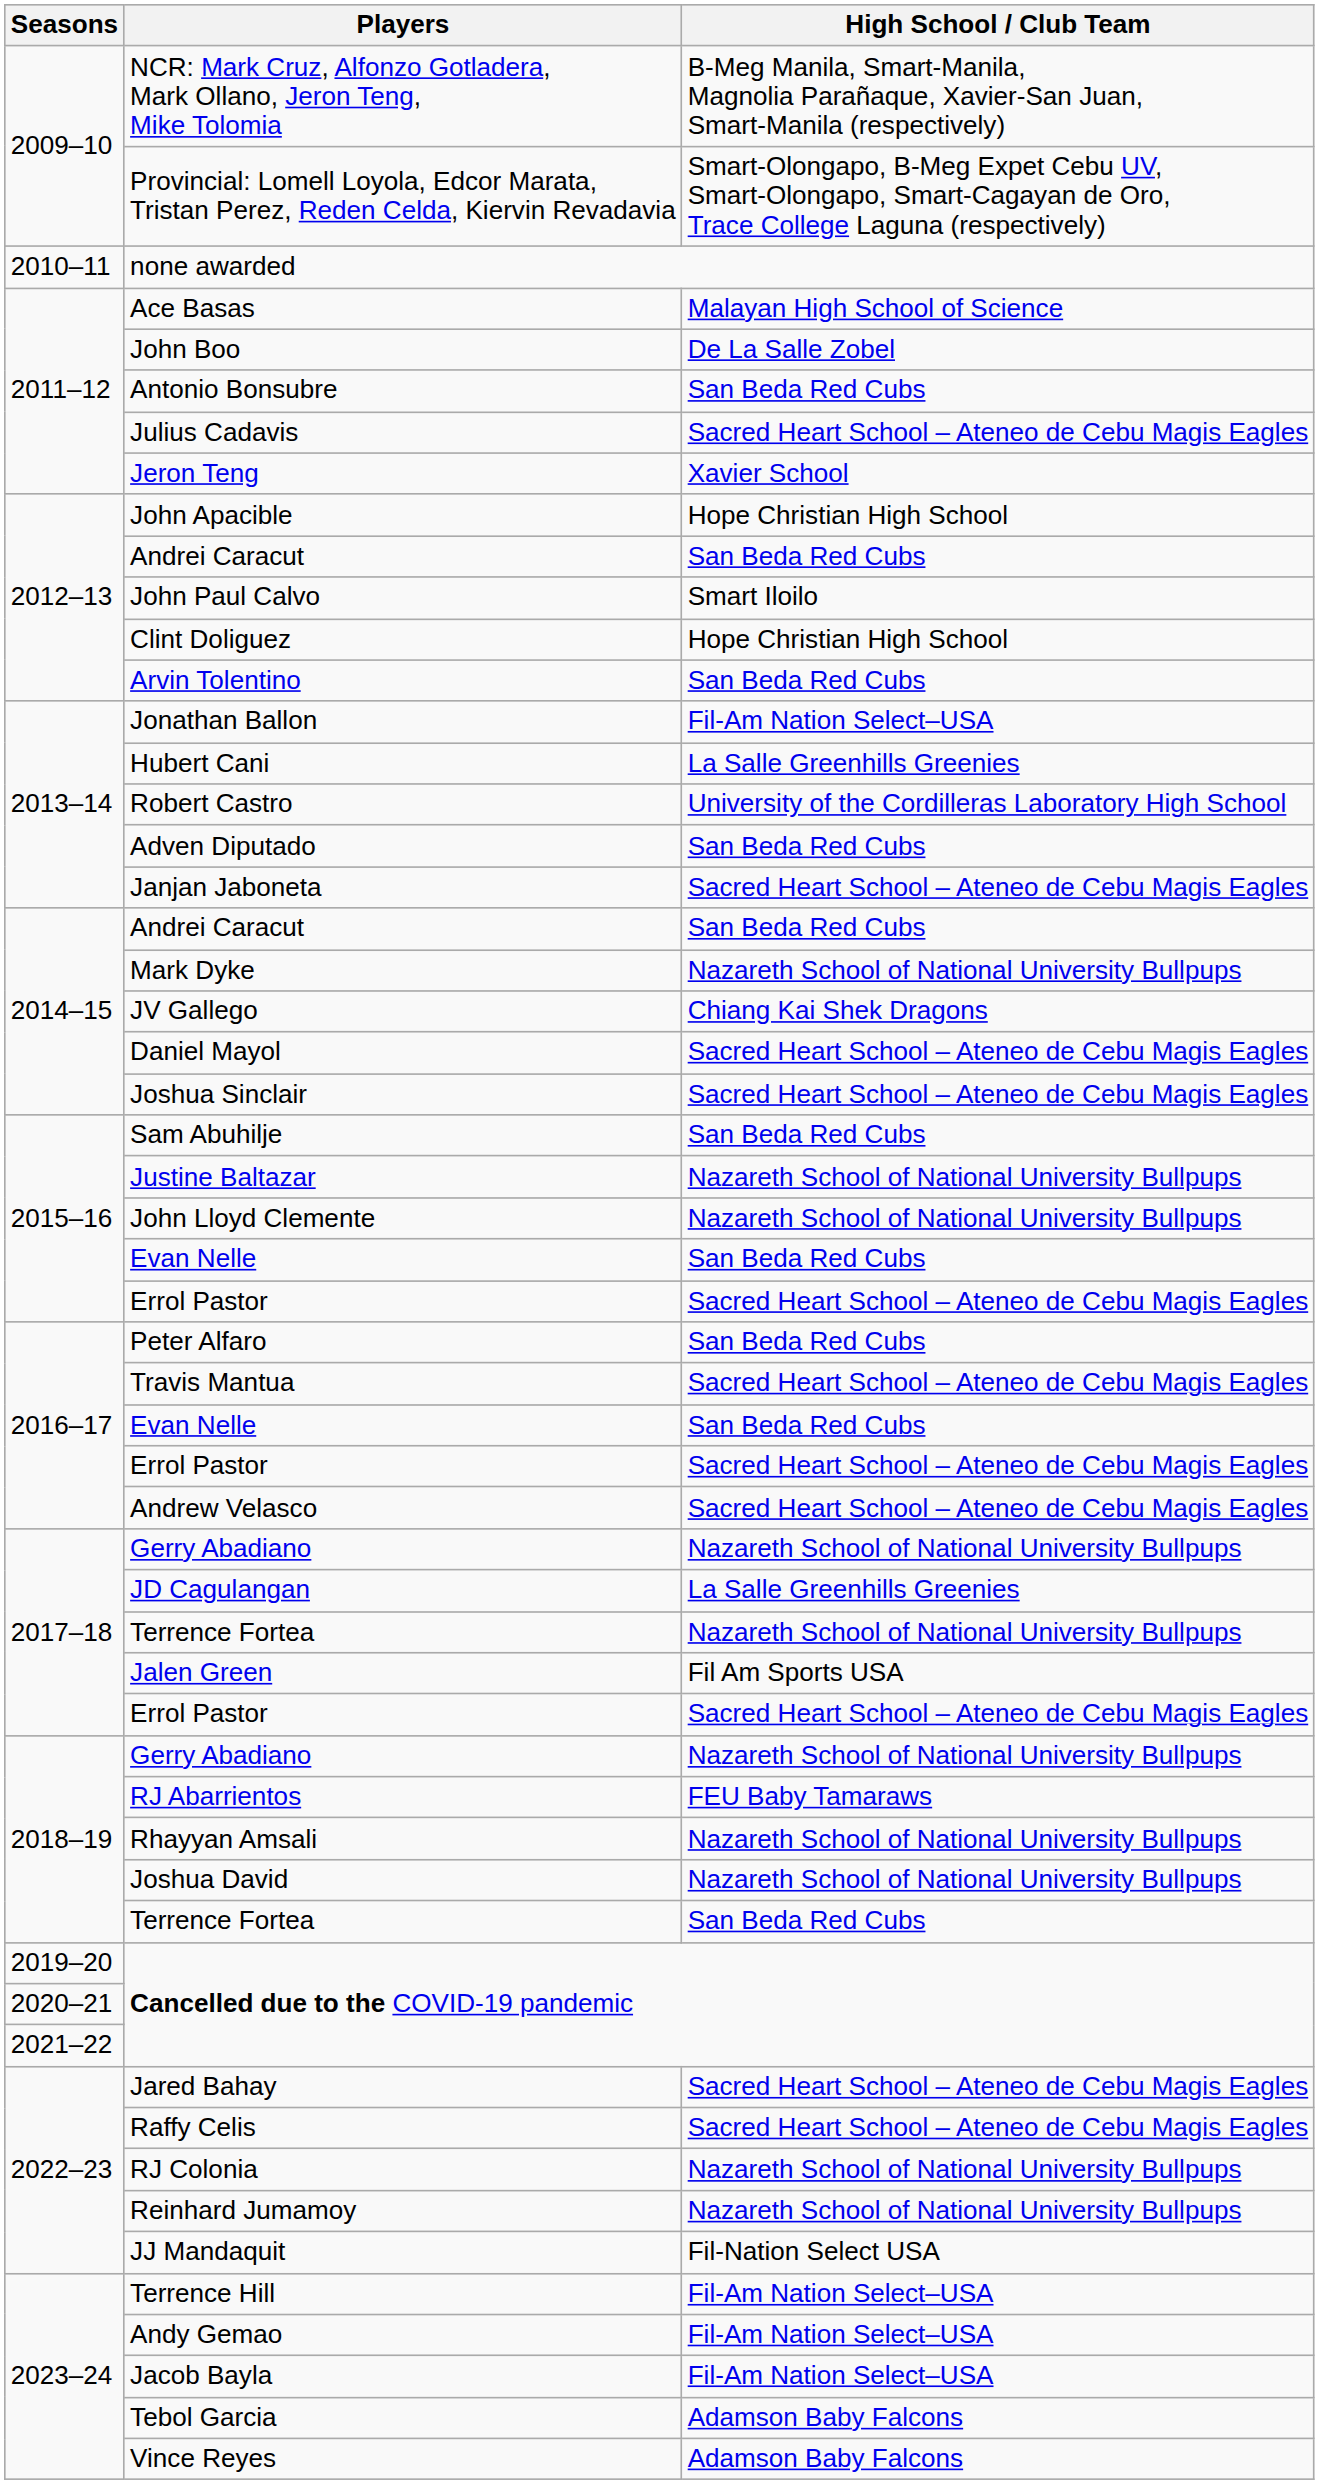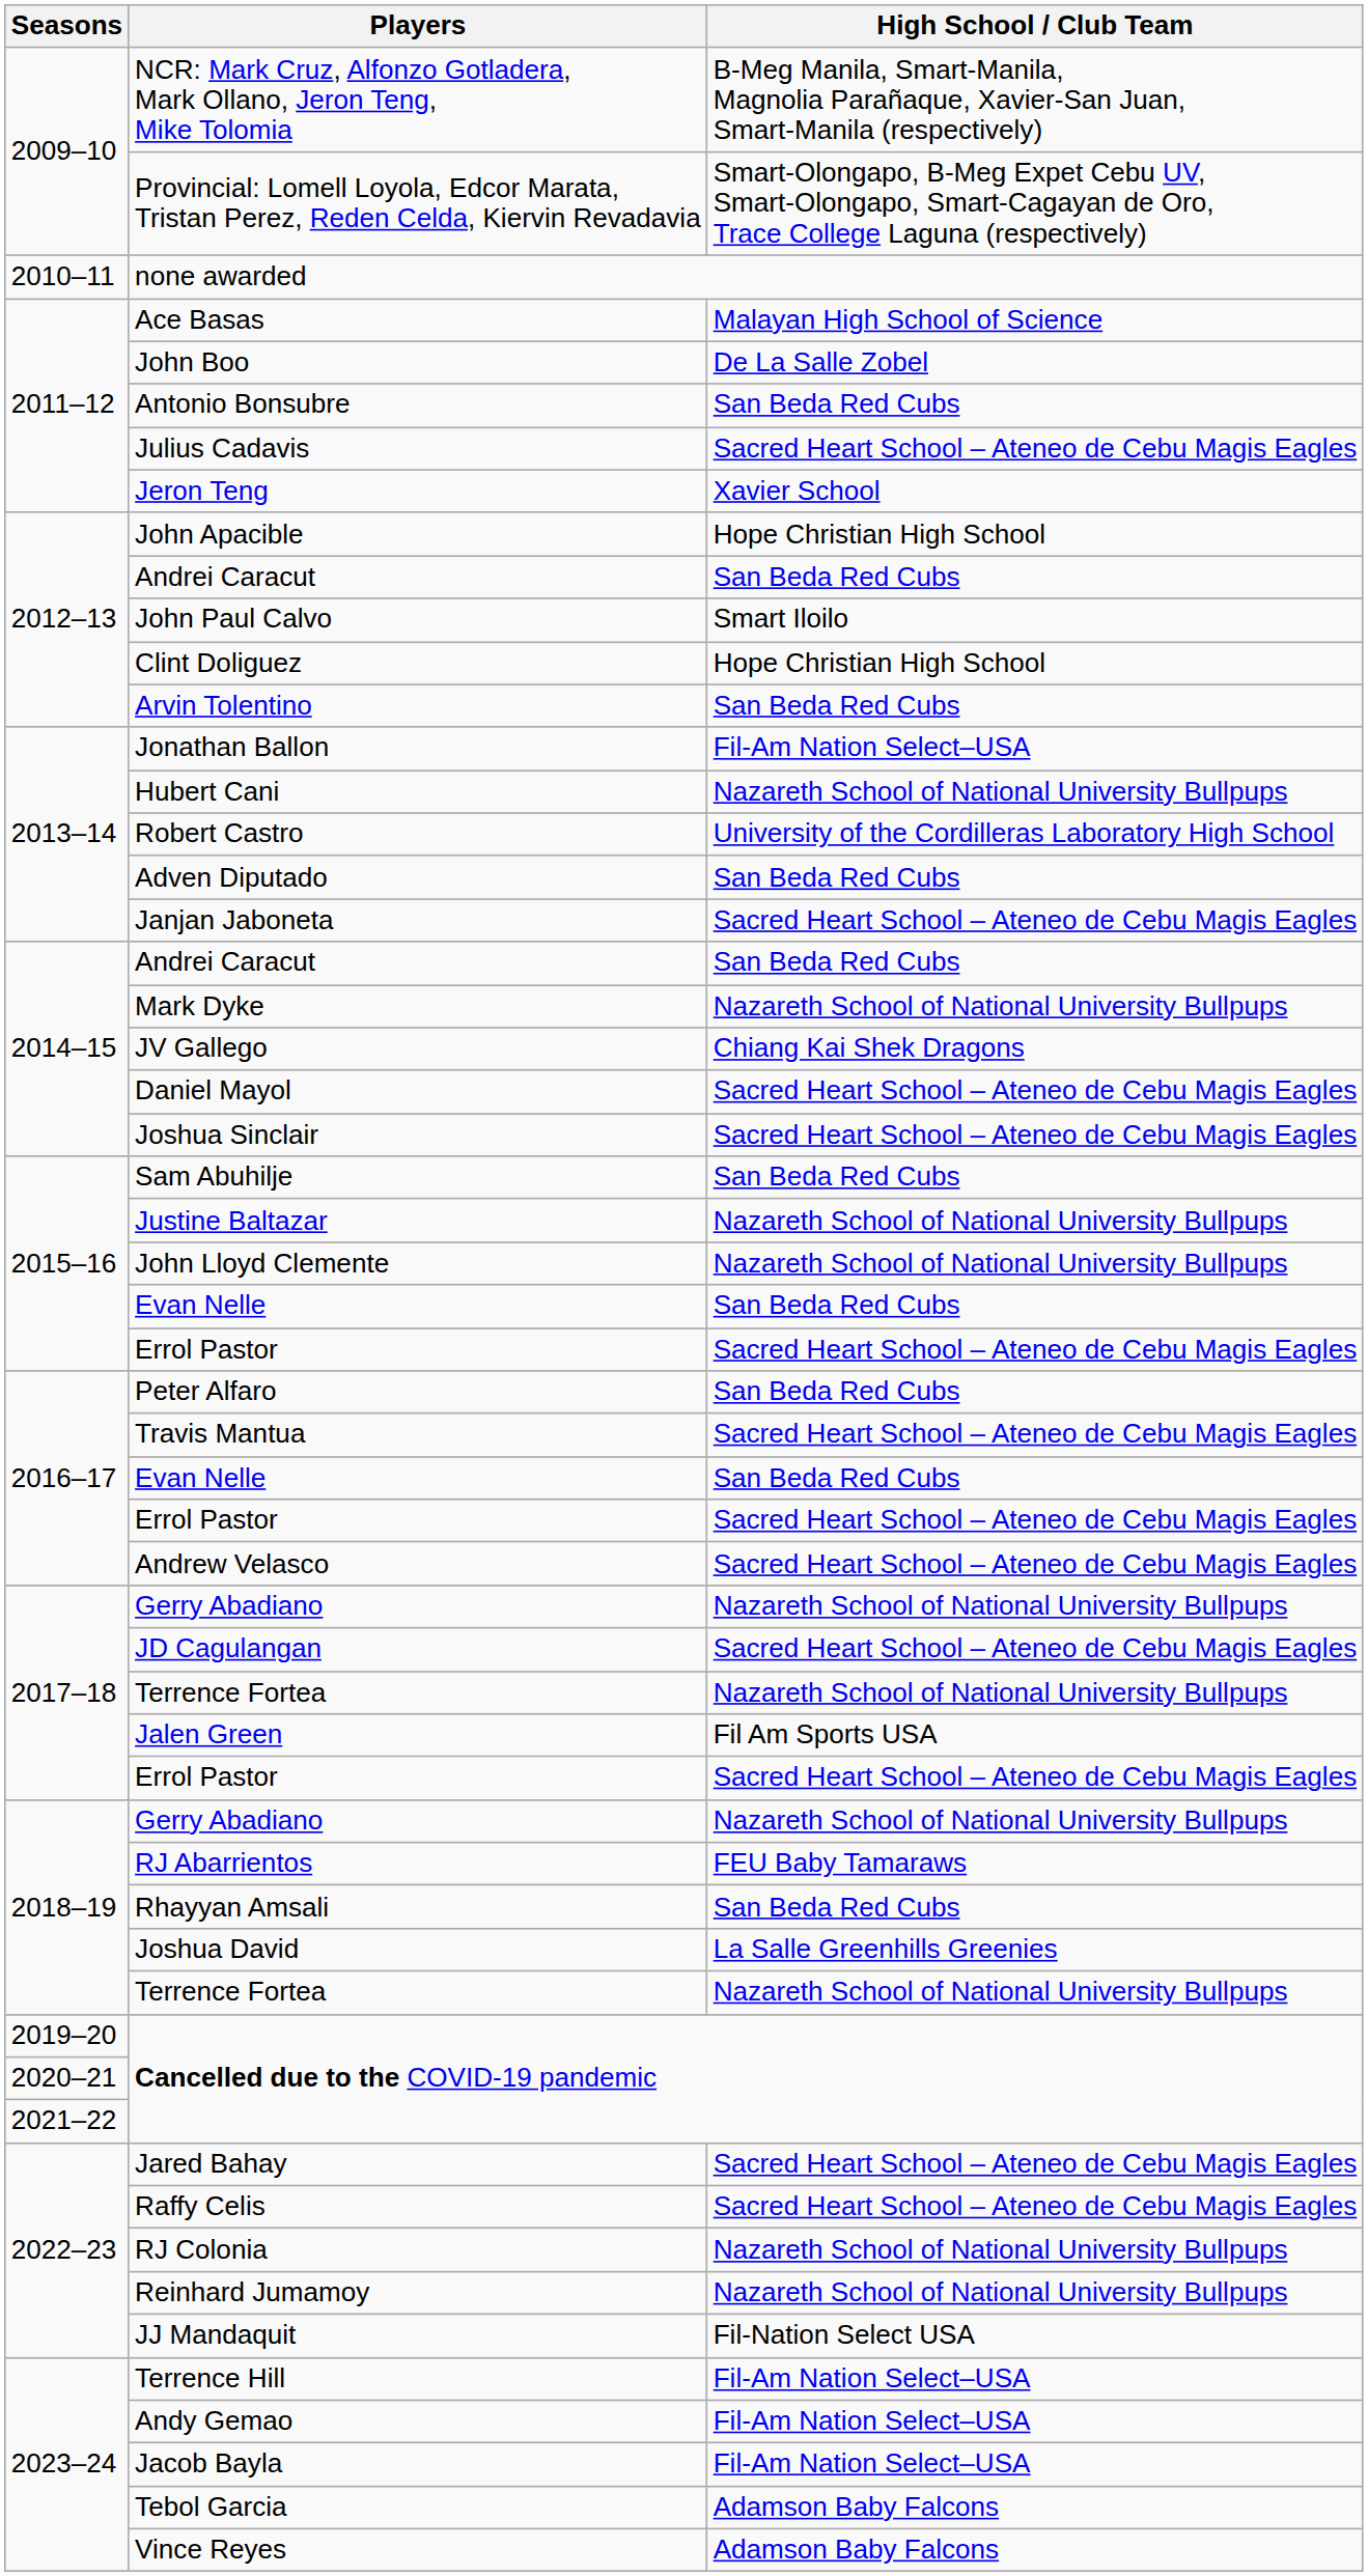Hubert Cani | High School / Club Team: La Salle Greenhills Greenies -> Nazareth School of National University Bullpups
JD Cagulangan | High School / Club Team: La Salle Greenhills Greenies -> Sacred Heart School – Ateneo de Cebu Magis Eagles
Rhayyan Amsali | High School / Club Team: Nazareth School of National University Bullpups -> San Beda Red Cubs
Joshua David | High School / Club Team: Nazareth School of National University Bullpups -> La Salle Greenhills Greenies
2018–19 / Terrence Fortea | High School / Club Team: San Beda Red Cubs -> Nazareth School of National University Bullpups
